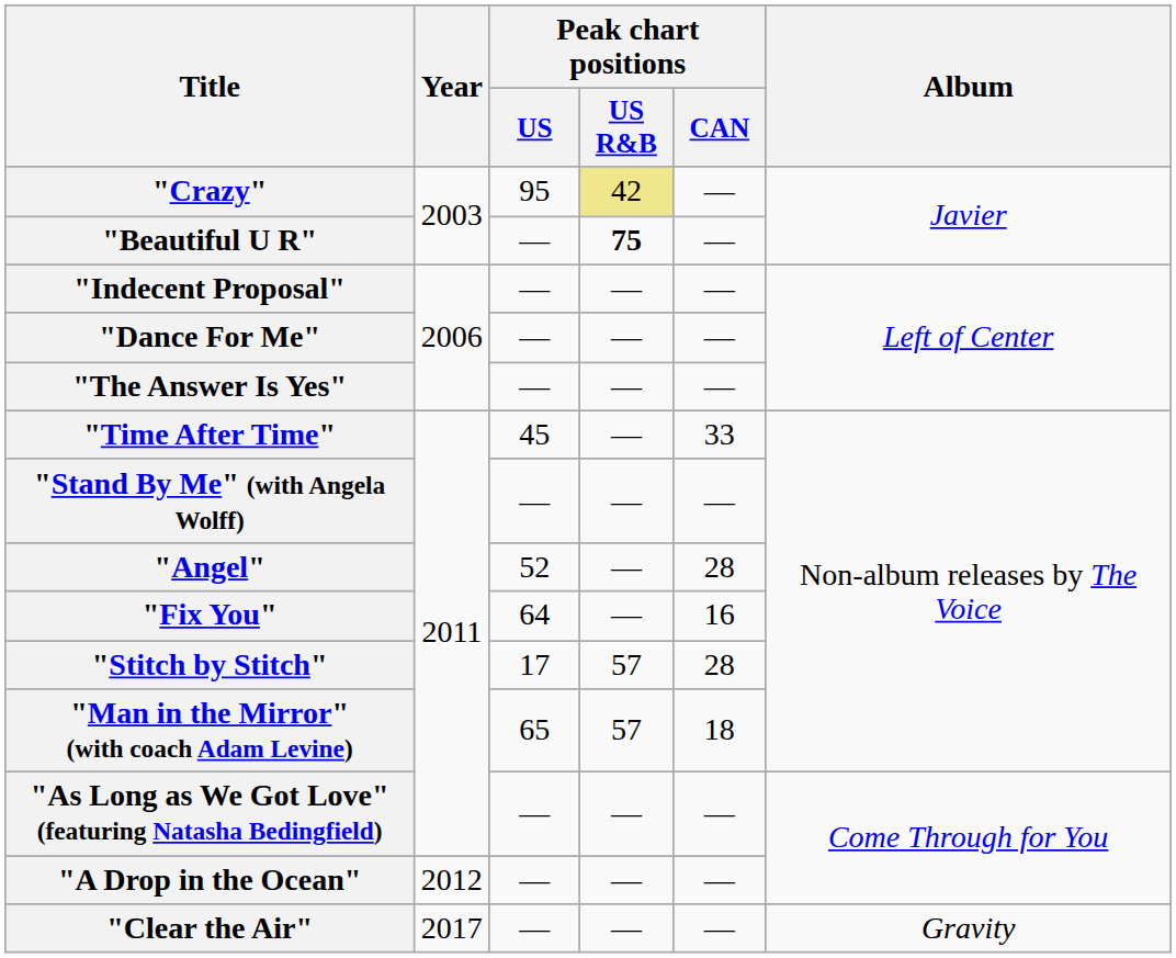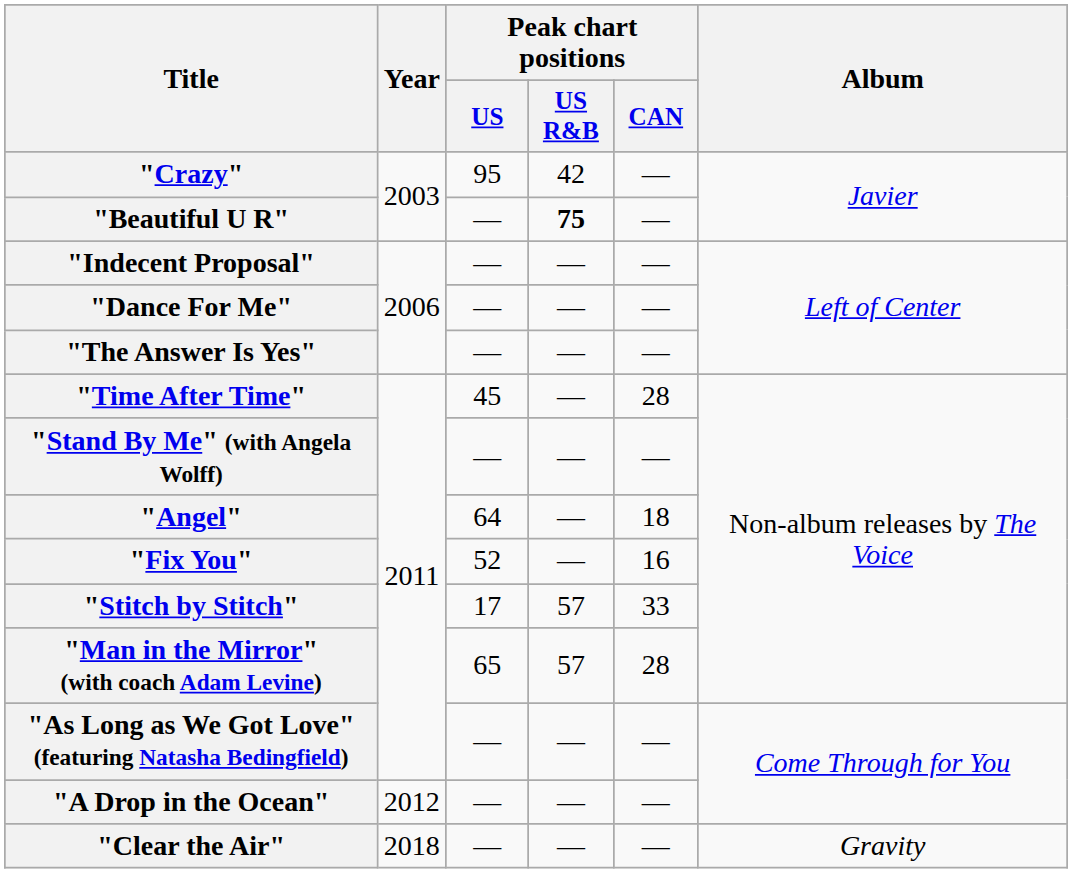"Crazy" | Peak chart positions / US R&B: khaki background -> no background
"Time After Time" | Peak chart positions / CAN: 33 -> 28
"Angel" | Peak chart positions / US: 52 -> 64
"Angel" | Peak chart positions / CAN: 28 -> 18
"Fix You" | Peak chart positions / US: 64 -> 52
"Stitch by Stitch" | Peak chart positions / CAN: 28 -> 33
"Man in the Mirror" (with coach Adam Levine) | Peak chart positions / CAN: 18 -> 28
"Clear the Air" | Year: 2017 -> 2018
